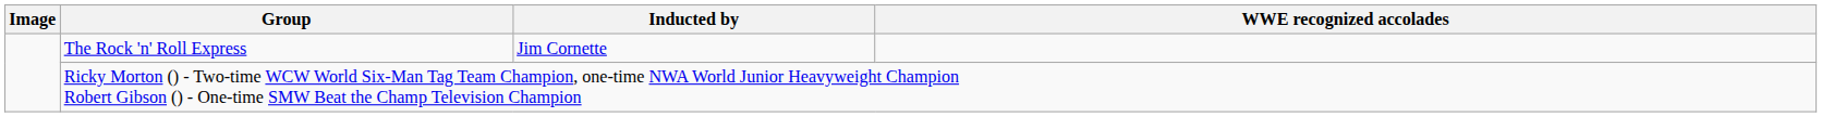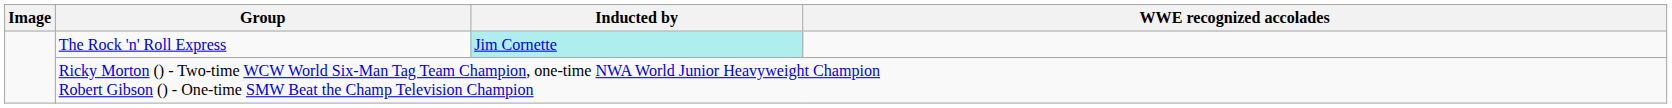The Rock 'n' Roll Express | Inducted by: no background -> paleturquoise background
